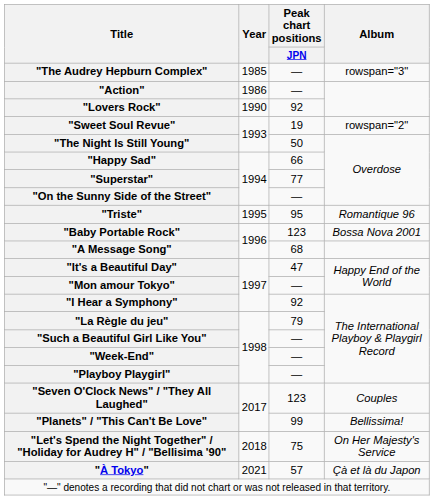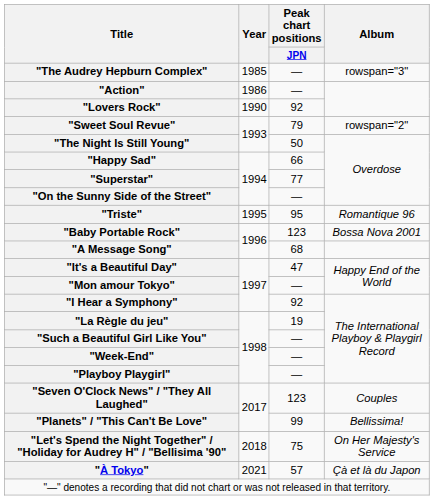"Sweet Soul Revue" | Peak chart positions / JPN: 19 -> 79
"La Règle du jeu" | Peak chart positions / JPN: 79 -> 19
